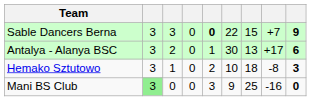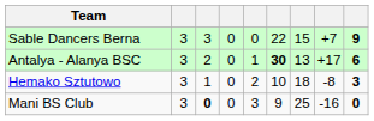Sable Dancers Berna | column 5: bold -> normal
Antalya - Alanya BSC | column 6: normal -> bold
Mani BS Club | column 2: lightgreen background -> no background
Mani BS Club | column 3: normal -> bold
